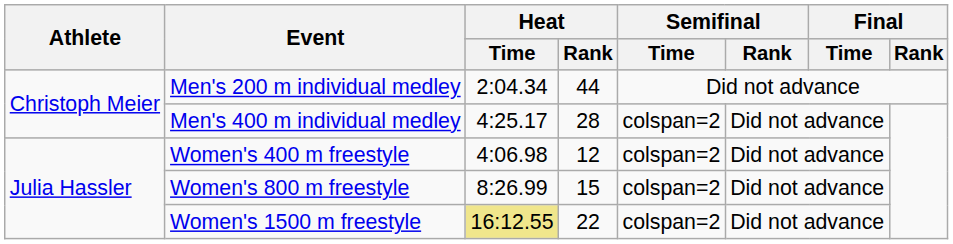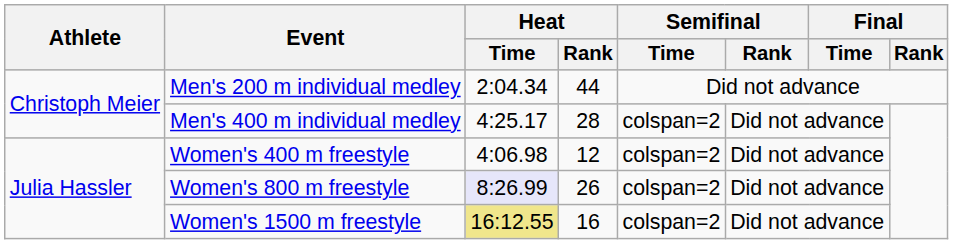Women's 800 m freestyle | Heat / Time: no background -> lavender background
Women's 800 m freestyle | Heat / Rank: 15 -> 26
Women's 1500 m freestyle | Heat / Rank: 22 -> 16
